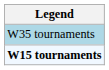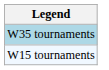row 3 | column 1: bold -> normal
